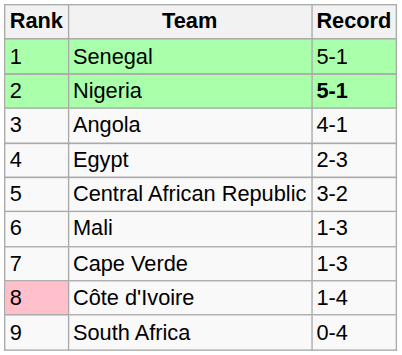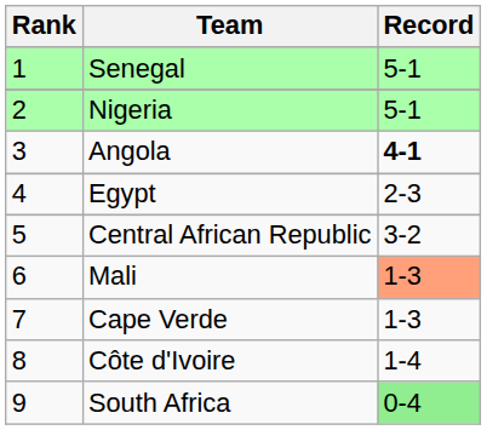Nigeria | Record: bold -> normal
Angola | Record: normal -> bold
Mali | Record: no background -> lightsalmon background
Côte d'Ivoire | Rank: pink background -> no background
South Africa | Record: no background -> lightgreen background
